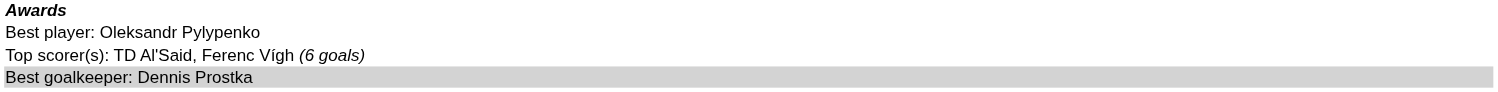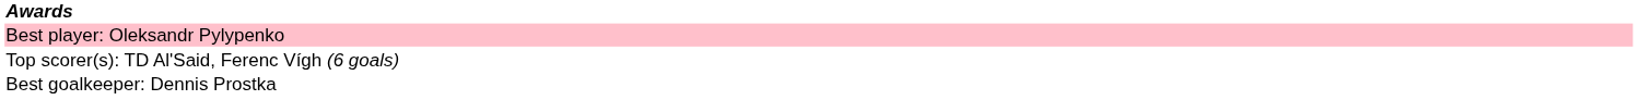Best player: Oleksandr Pylypenko | Awards: no background -> pink background
Best goalkeeper: Dennis Prostka | Awards: lightgrey background -> no background
